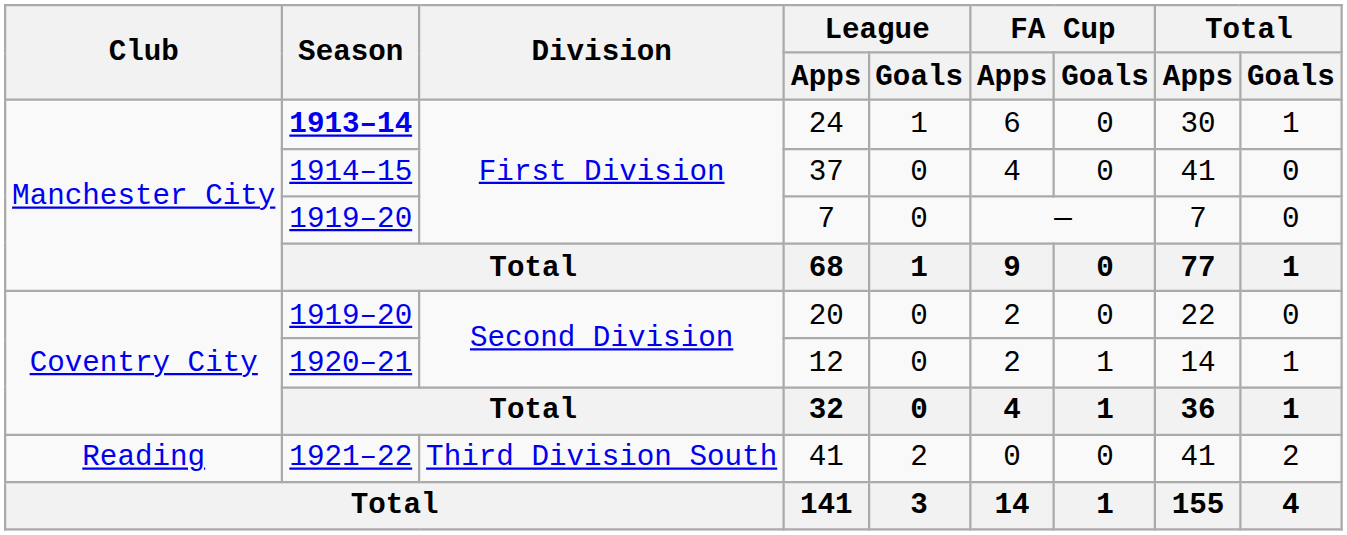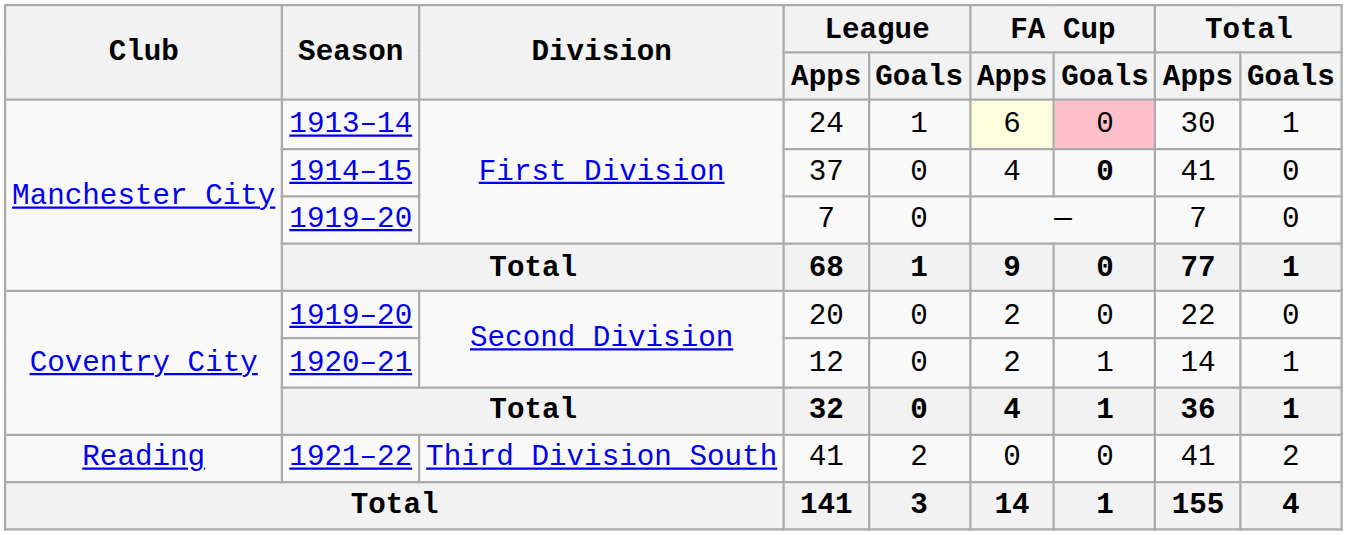24 | Season: bold -> normal
24 | FA Cup / Apps: no background -> lightyellow background
24 | FA Cup / Goals: no background -> pink background
37 | FA Cup / Goals: normal -> bold
